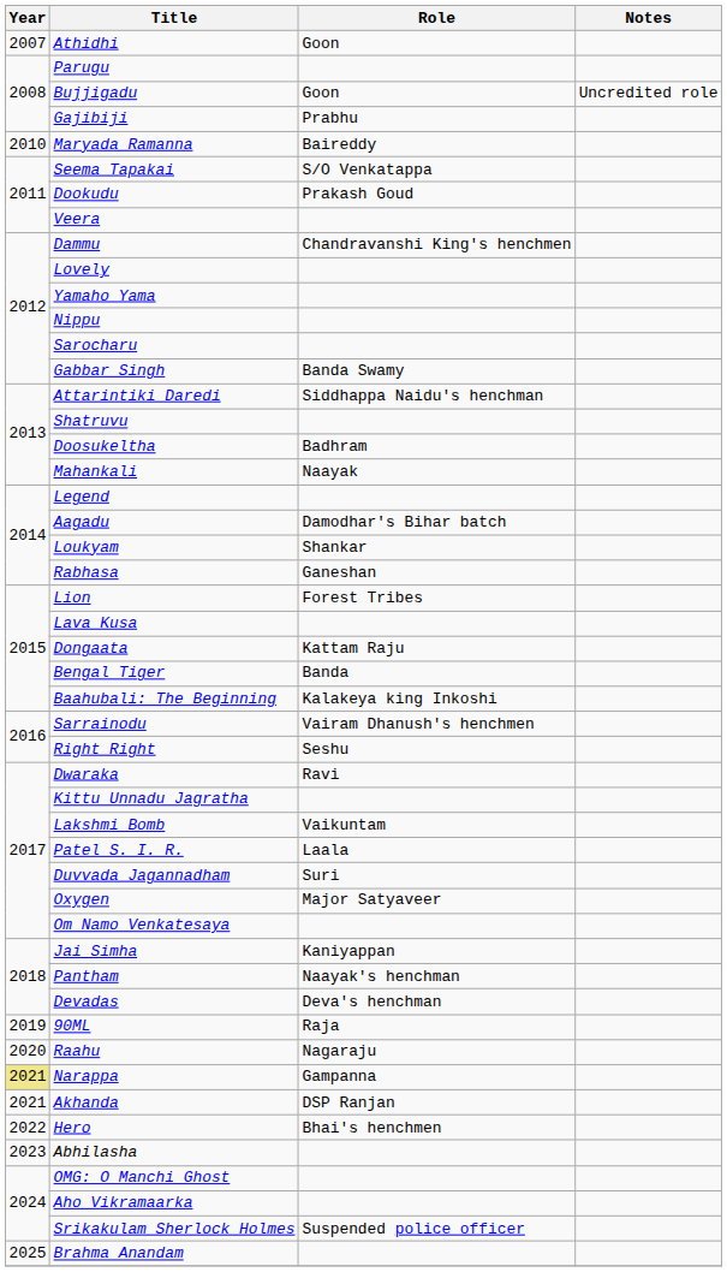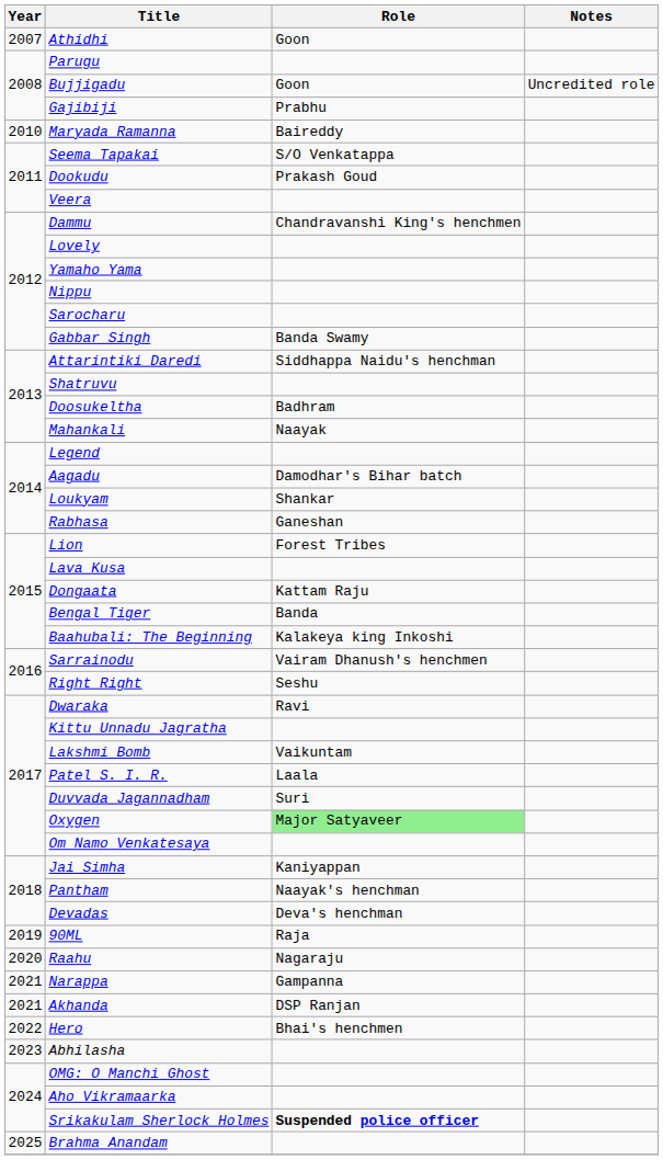Oxygen | Role: no background -> lightgreen background
Narappa | Year: khaki background -> no background
Srikakulam Sherlock Holmes | Role: normal -> bold
